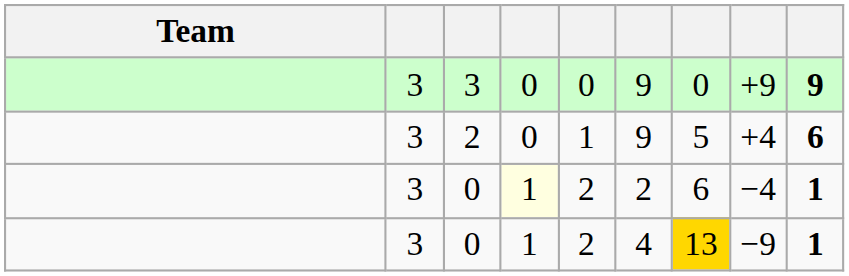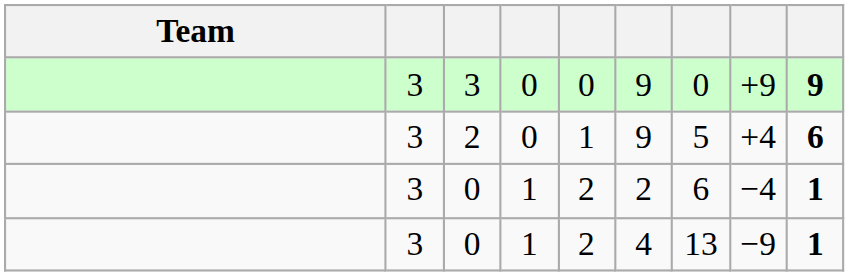row 4 | column 4: lightyellow background -> no background
row 5 | column 7: gold background -> no background
